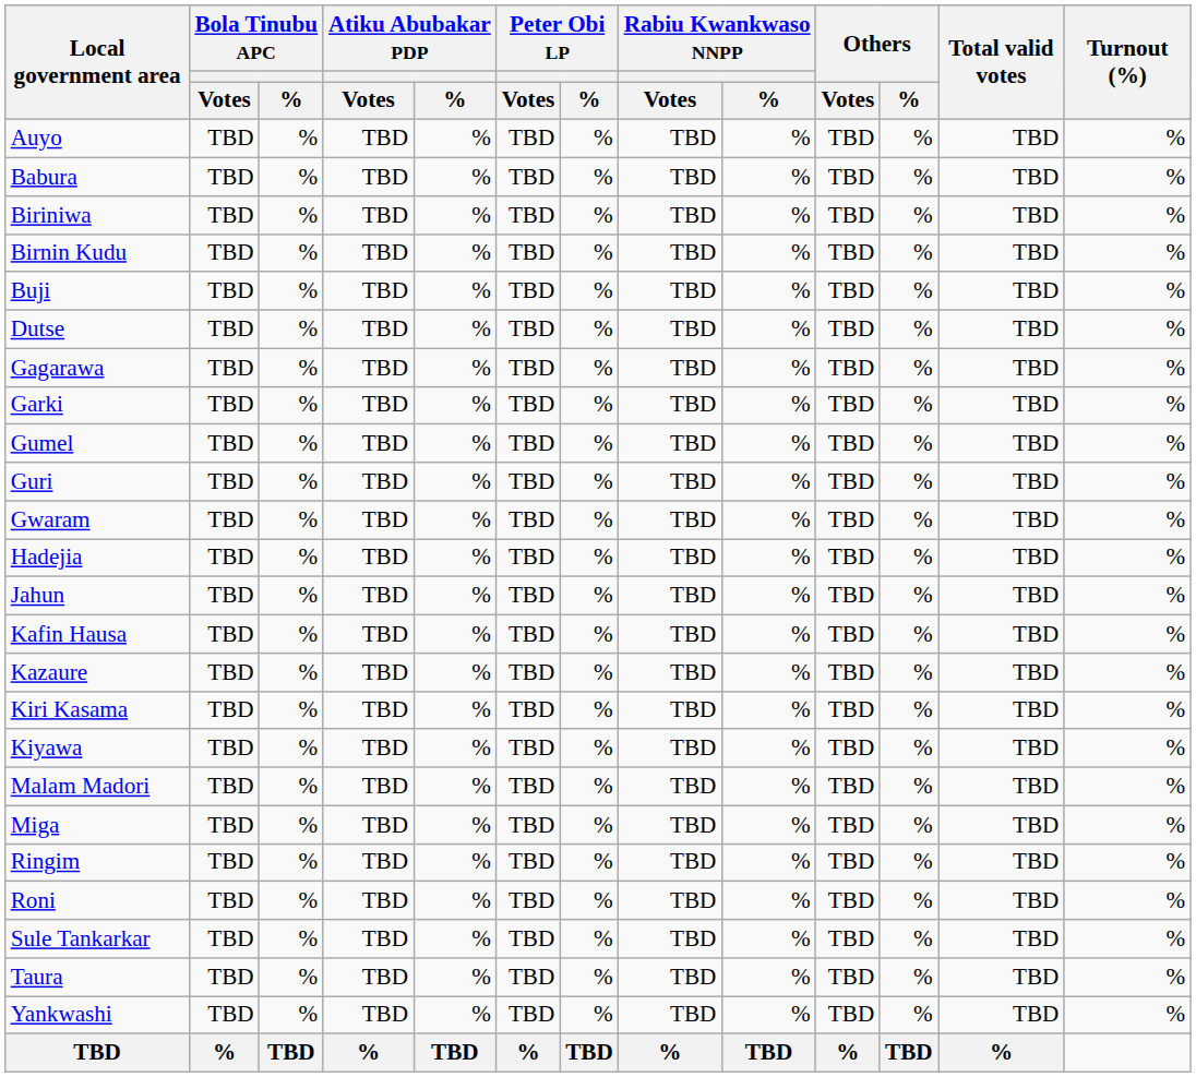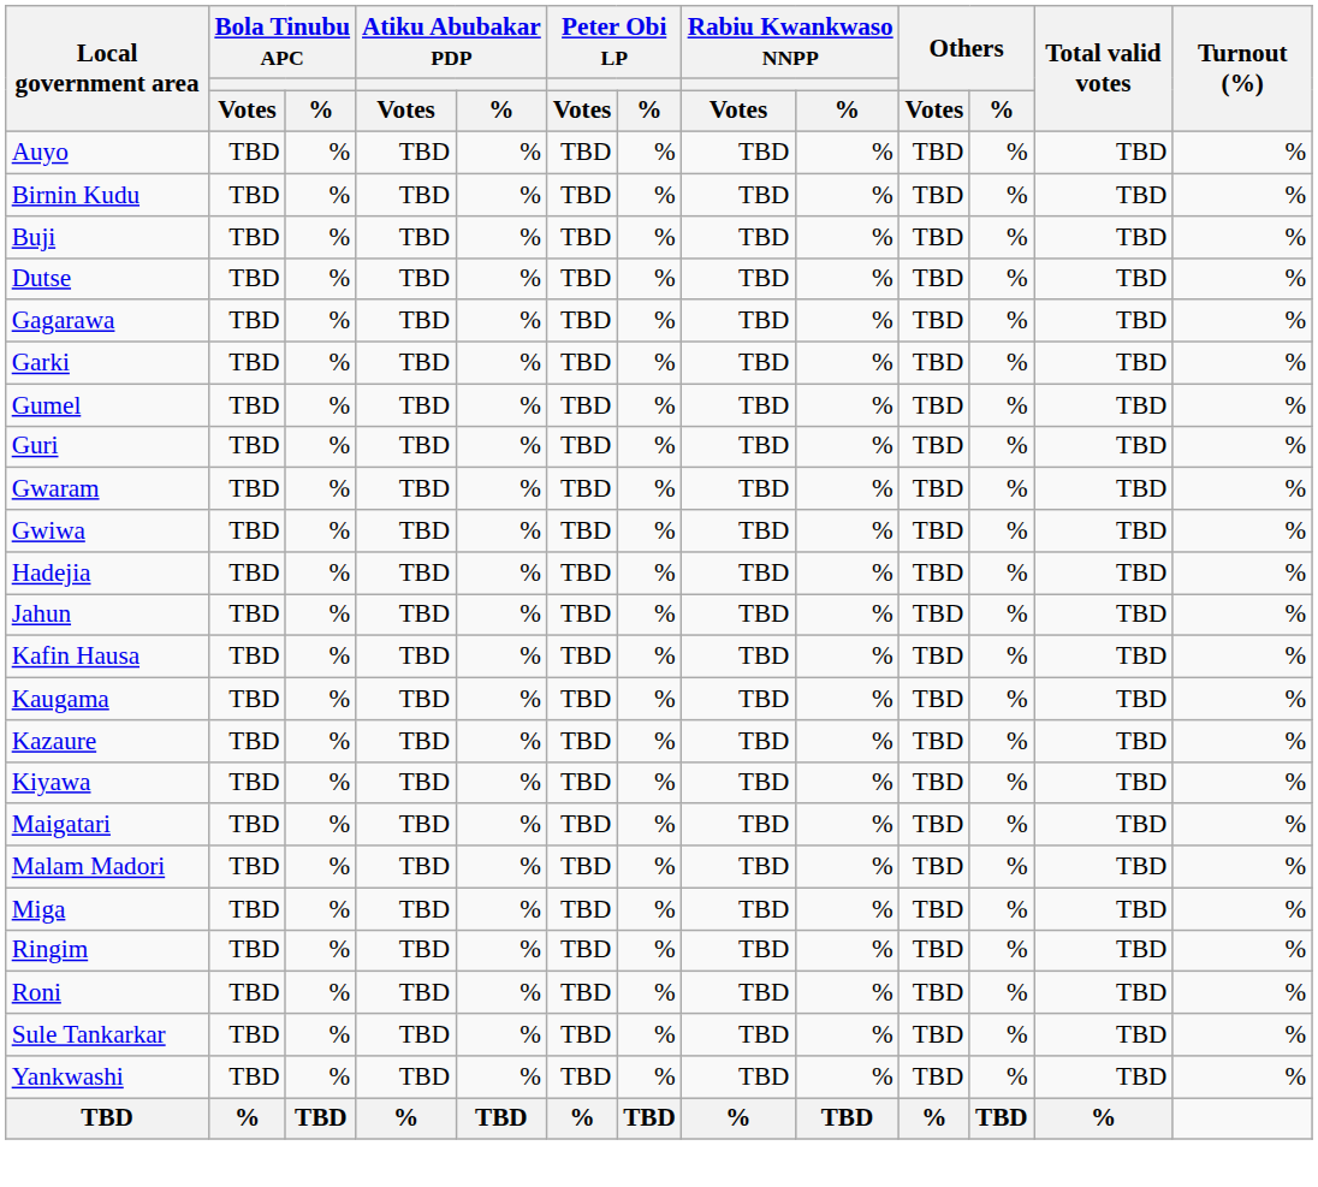- row: Babura | TBD | % | TBD | % | TBD | % | TBD | % | TBD | % | TBD | %
- row: Biriniwa | TBD | % | TBD | % | TBD | % | TBD | % | TBD | % | TBD | %
+ row: Gwiwa | TBD | % | TBD | % | TBD | % | TBD | % | TBD | % | TBD | %
+ row: Kaugama | TBD | % | TBD | % | TBD | % | TBD | % | TBD | % | TBD | %
- row: Kiri Kasama | TBD | % | TBD | % | TBD | % | TBD | % | TBD | % | TBD | %
+ row: Maigatari | TBD | % | TBD | % | TBD | % | TBD | % | TBD | % | TBD | %
- row: Taura | TBD | % | TBD | % | TBD | % | TBD | % | TBD | % | TBD | %
